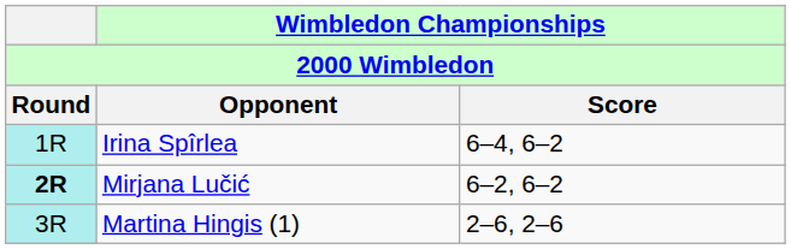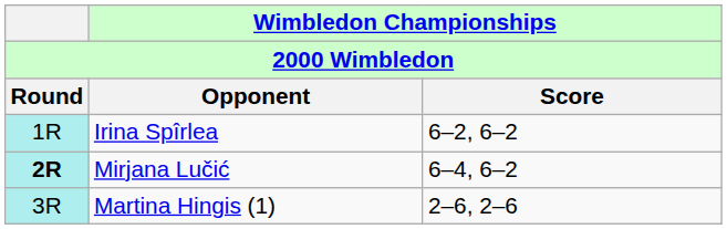Irina Spîrlea | Wimbledon Championships / Score: 6–4, 6–2 -> 6–2, 6–2
Mirjana Lučić | Wimbledon Championships / Score: 6–2, 6–2 -> 6–4, 6–2
